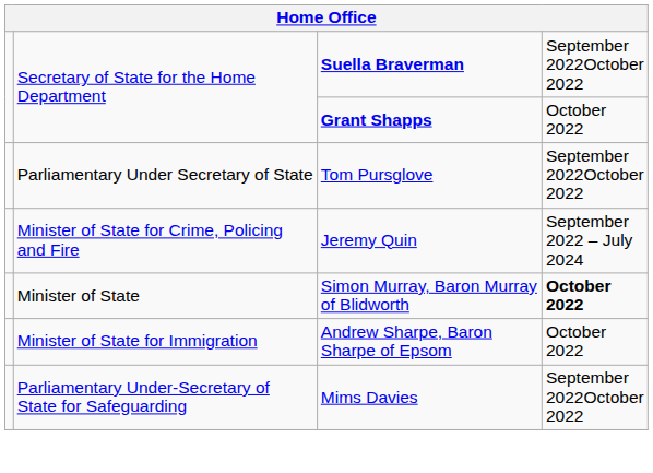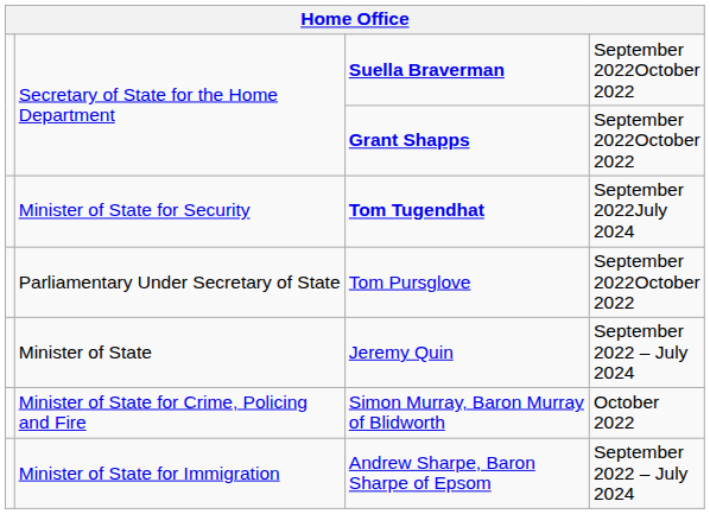Grant Shapps | column 4: October 2022 -> September 2022October 2022
+ row: Minister of State for Security | Tom Tugendhat | September 2022July 2024
Jeremy Quin | column 2: Minister of State for Crime, Policing and Fire -> Minister of State
Simon Murray, Baron Murray of Blidworth | column 2: Minister of State -> Minister of State for Crime, Policing and Fire
Simon Murray, Baron Murray of Blidworth | column 4: bold -> normal
Andrew Sharpe, Baron Sharpe of Epsom | column 4: October 2022 -> September 2022 – July 2024
- row: Parliamentary Under-Secretary of State for Safeguarding | Mims Davies | September 2022October 2022
